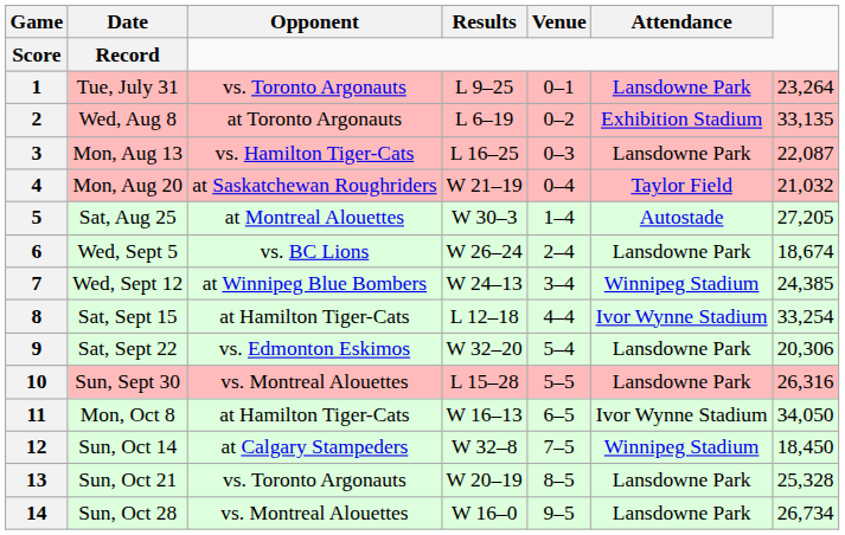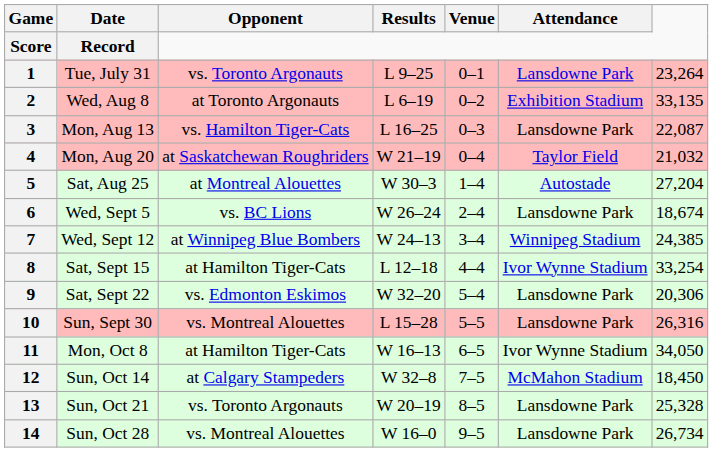5 | column 7: 27,205 -> 27,204
12 | Attendance: Winnipeg Stadium -> McMahon Stadium
